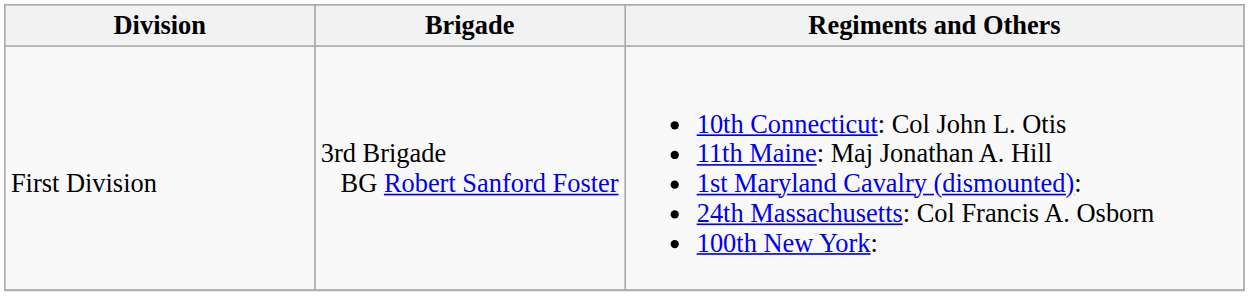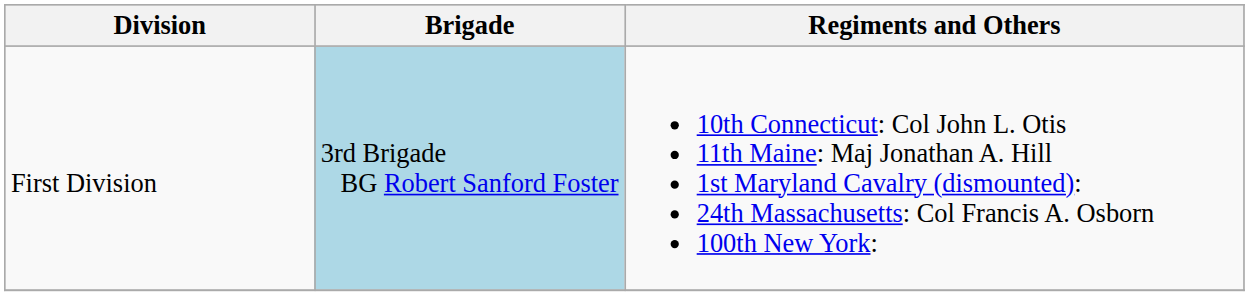First Division | Brigade: no background -> lightblue background
